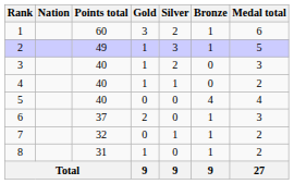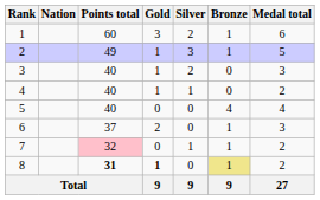7 | Points total: no background -> pink background
8 | Points total: normal -> bold
8 | Gold: normal -> bold
8 | Bronze: no background -> khaki background
